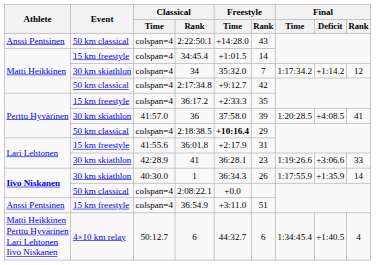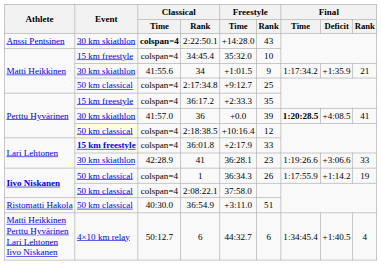2:22:50.1 | Event: 50 km classical -> 30 km skiathlon
2:22:50.1 | Classical / Time: normal -> bold
34:45.4 | Freestyle / Time: +1:01.5 -> 35:32.0
34:45.4 | Freestyle / Rank: 14 -> 10
34 | Classical / Time: colspan=4 -> 41:55.6
34 | Freestyle / Time: 35:32.0 -> +1:01.5
34 | Freestyle / Rank: 7 -> 9
34 | Final / Deficit: +1:14.2 -> +1:35.9
34 | Final / Rank: 12 -> 21
2:17:34.8 | Freestyle / Rank: 42 -> 25
36 | Freestyle / Time: 37:58.0 -> +0.0
36 | Final / Time: normal -> bold
2:18:38.5 | Event: no background -> lightyellow background
2:18:38.5 | Freestyle / Time: bold -> normal
2:18:38.5 | Freestyle / Rank: 29 -> 12
36:01.8 | Event: normal -> bold
36:01.8 | Classical / Time: 41:55.6 -> colspan=4
36:01.8 | Freestyle / Rank: 31 -> 33
1 | Event: 30 km skiathlon -> 50 km classical
1 | Classical / Time: 40:30.0 -> colspan=4
1 | Final / Deficit: +1:35.9 -> +1:14.2
1 | Final / Rank: 14 -> 19
2:08:22.1 | Freestyle / Time: +0.0 -> 37:58.0
36:54.9 | Athlete: Anssi Pentsinen -> Ristomatti Hakola
36:54.9 | Event: 15 km freestyle -> 50 km classical
36:54.9 | Classical / Time: colspan=4 -> 40:30.0
